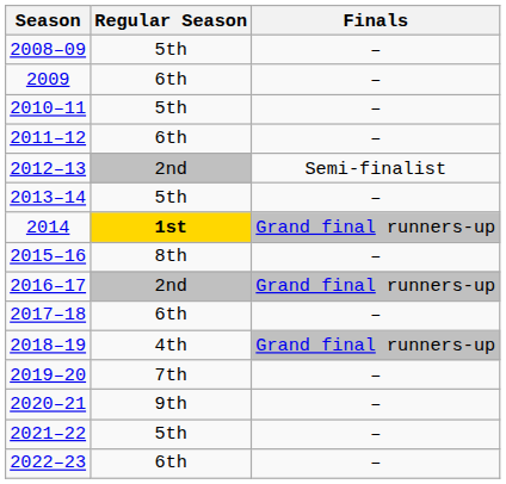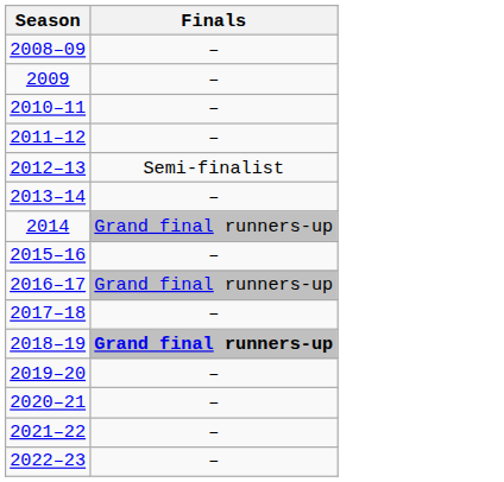- column: Regular Season | 5th | 6th | 5th | 6th | 2nd | 5th | 1st | 8th | 2nd | 6th | 4th | 7th | 9th | 5th | 6th
2018–19 | Finals: normal -> bold
